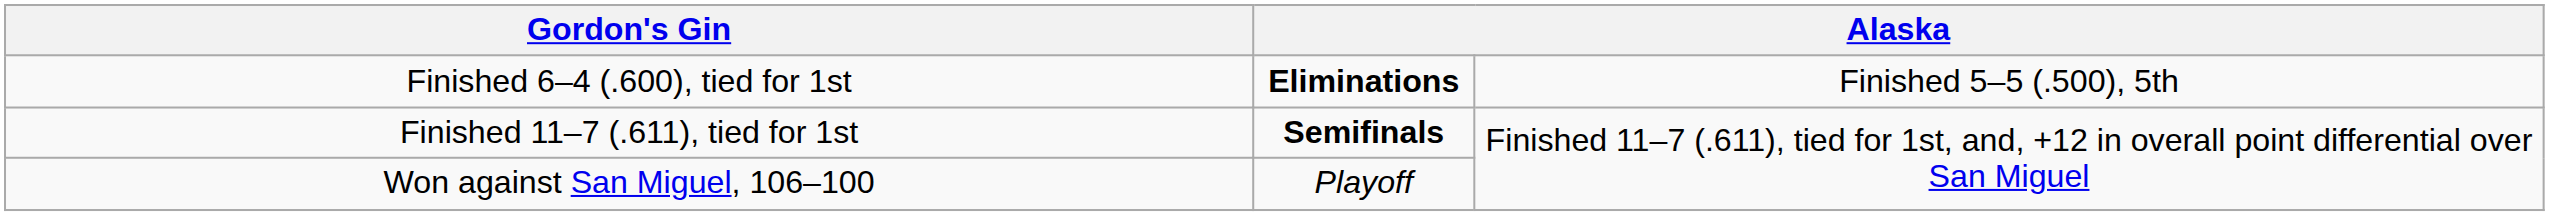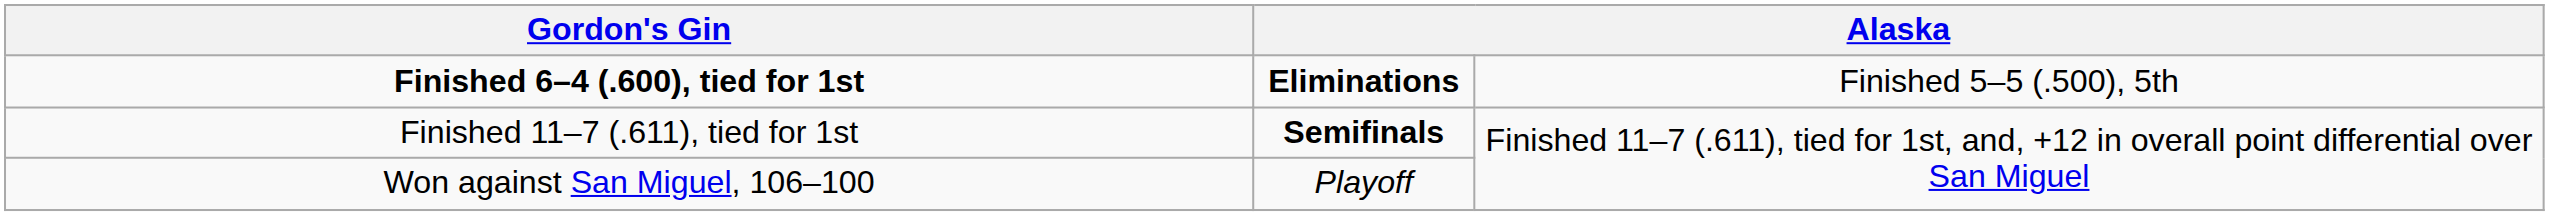Finished 6–4 (.600), tied for 1st | column 1: normal -> bold
